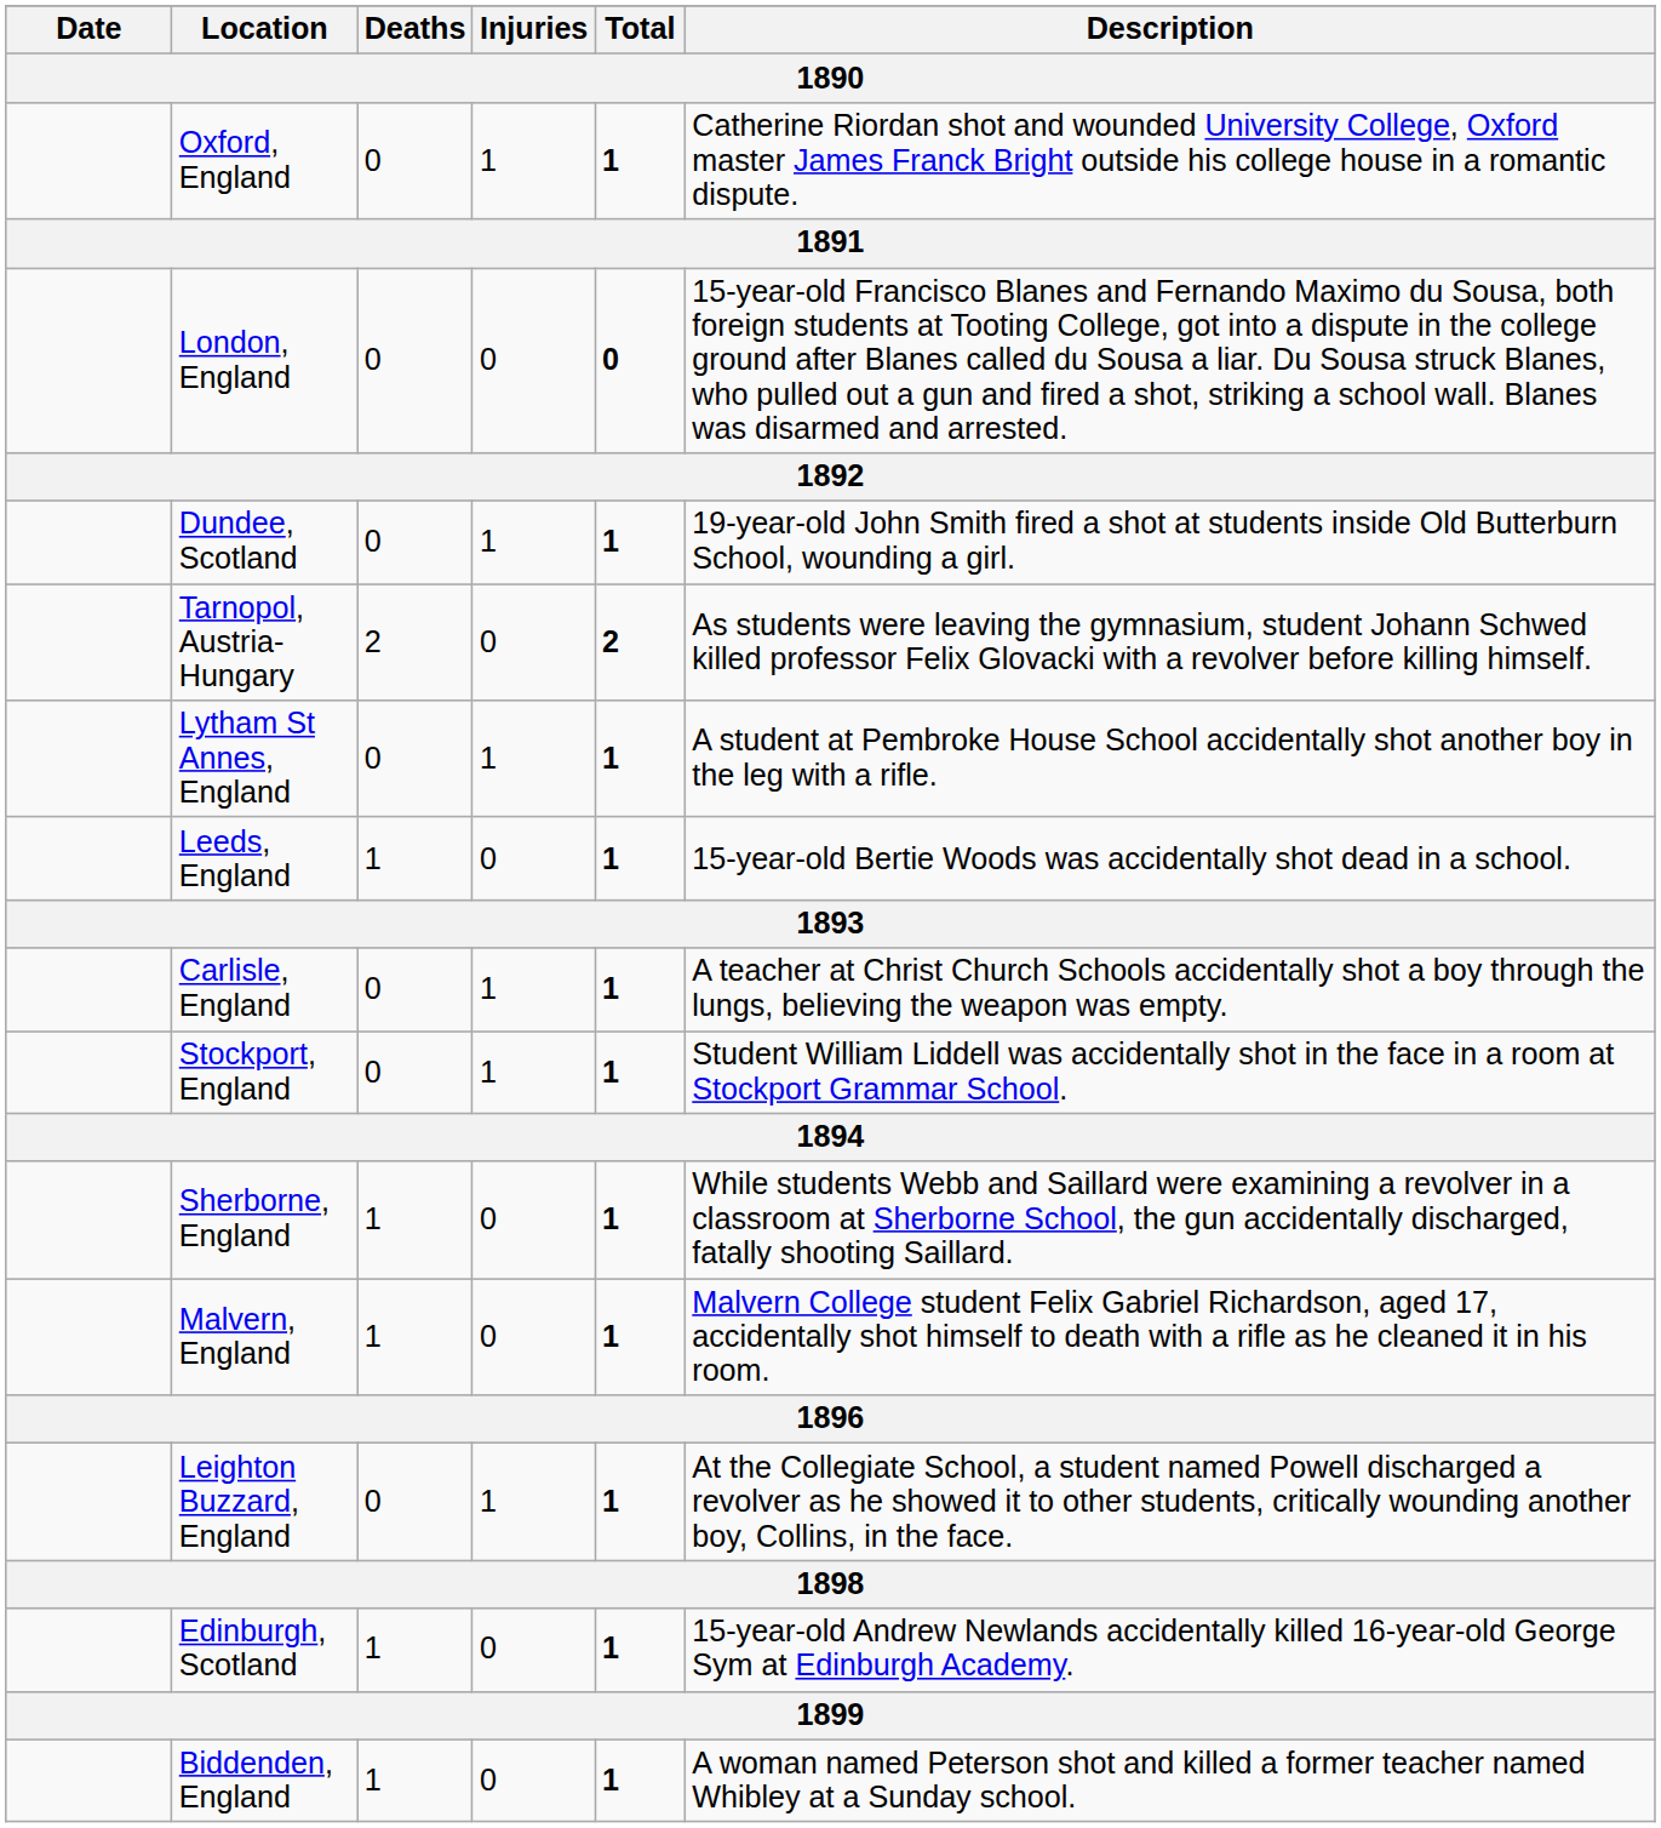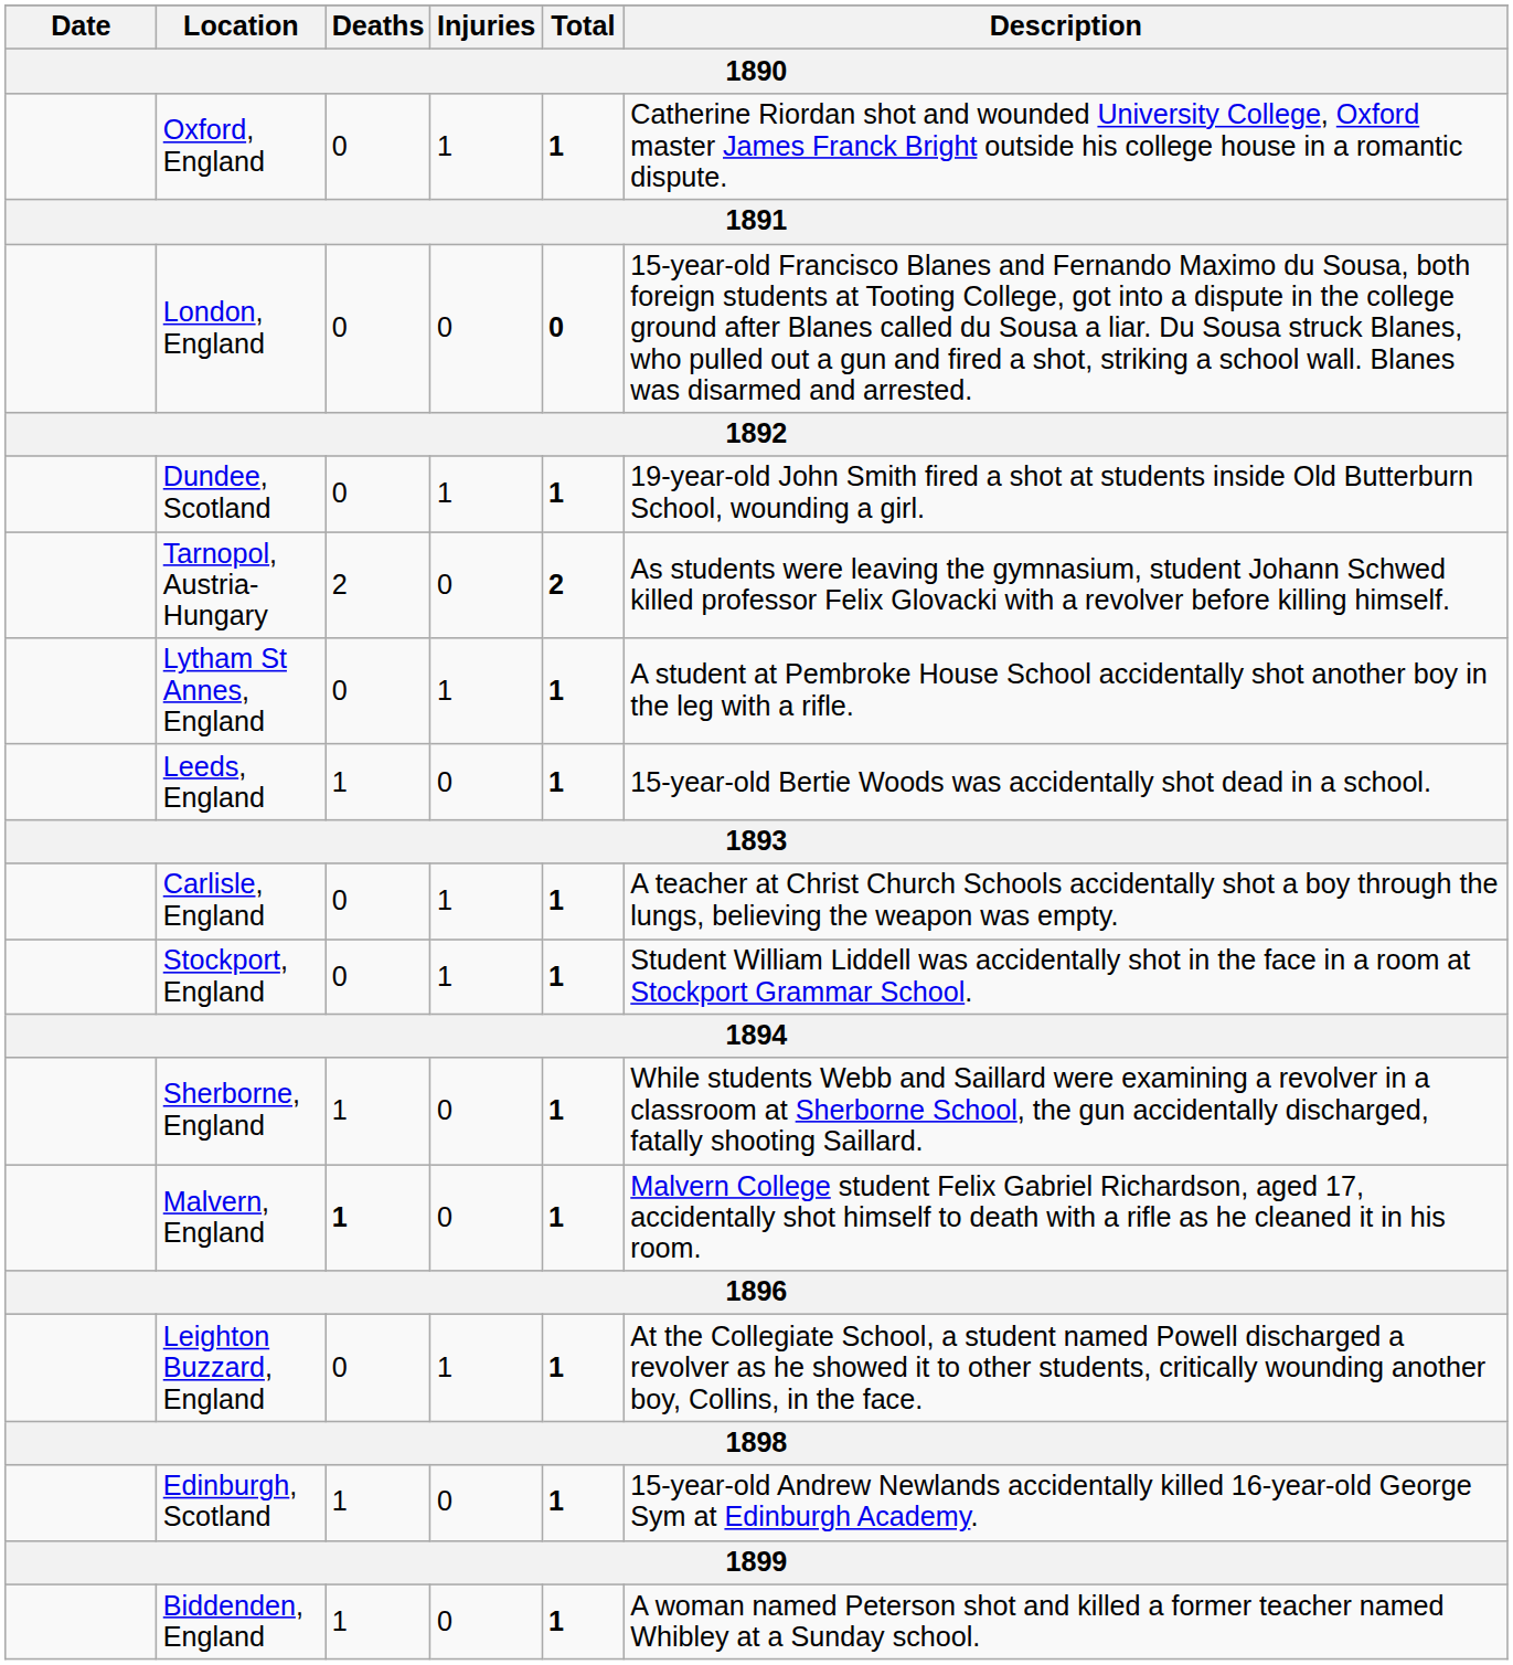Malvern, England | Deaths: normal -> bold
